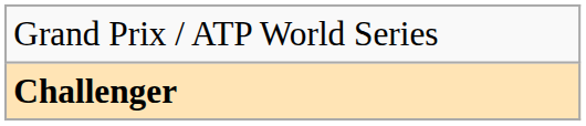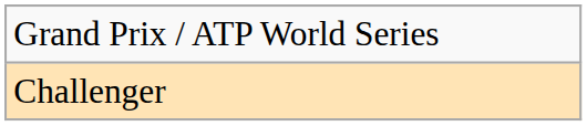row 2 | column 1: bold -> normal
